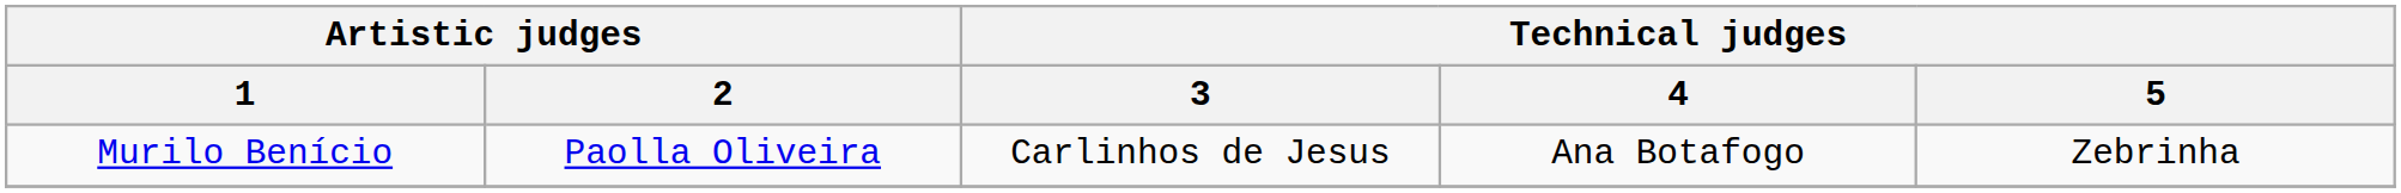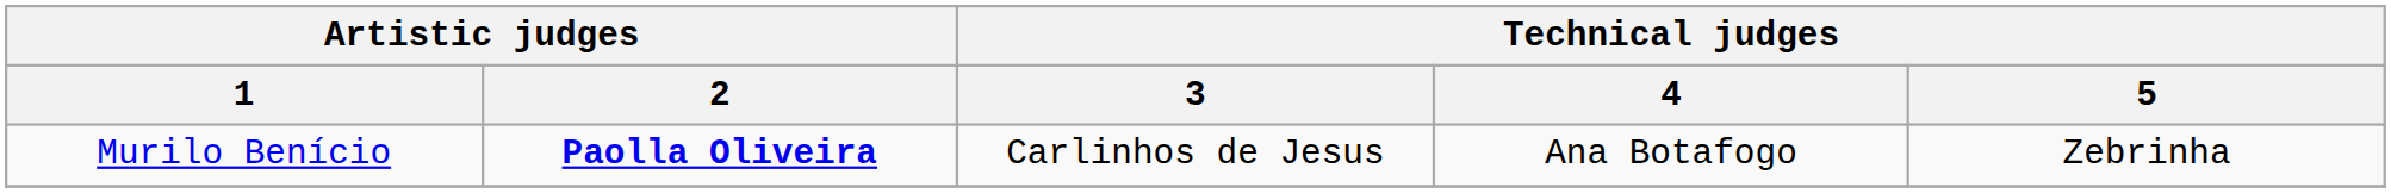Murilo Benício | Artistic judges / 2: normal -> bold
